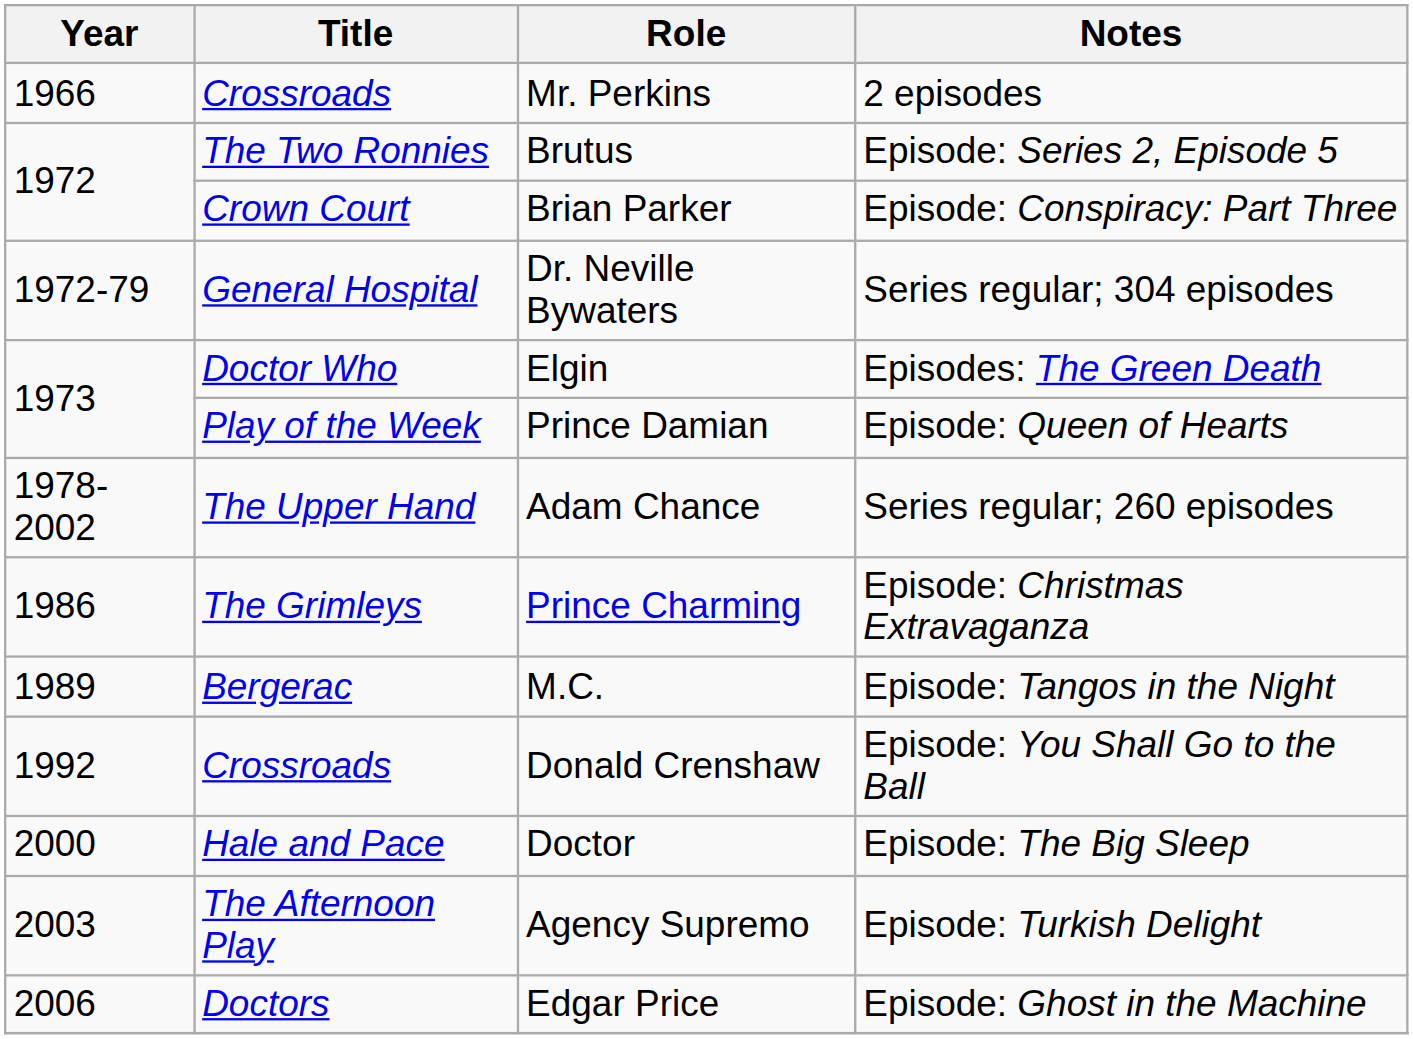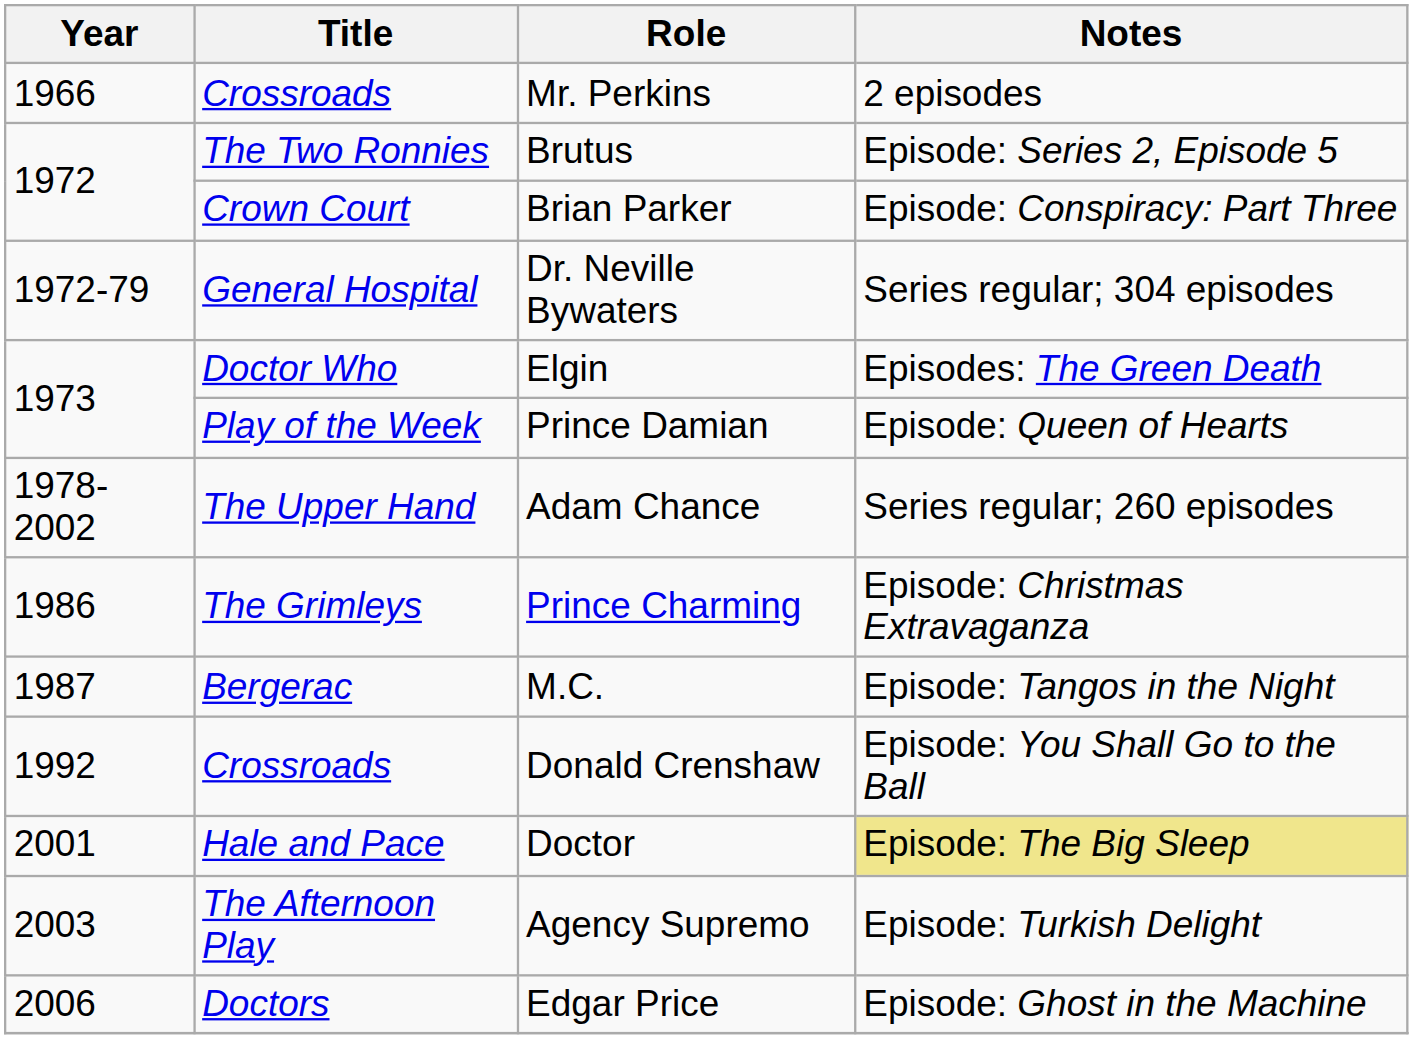M.C. | Year: 1989 -> 1987
Doctor | Year: 2000 -> 2001
Doctor | Notes: no background -> khaki background
